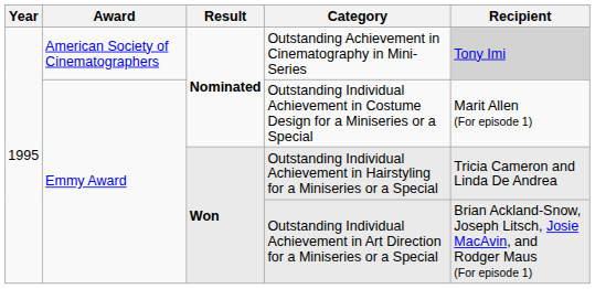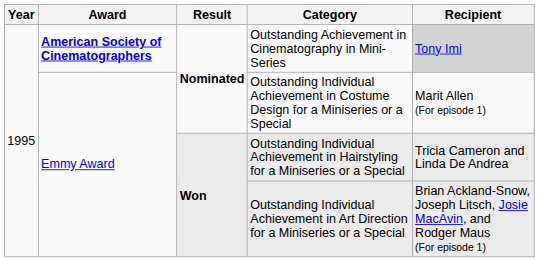Outstanding Achievement in Cinematography in Mini-Series | Award: normal -> bold
